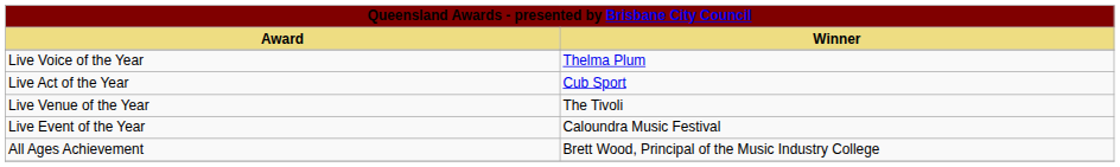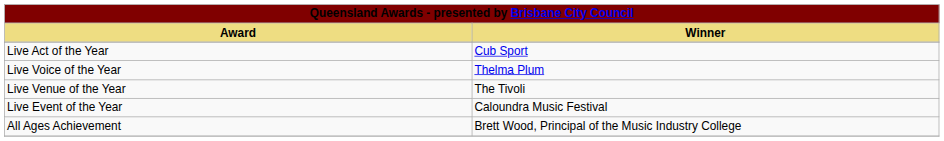rows swapped: Live Act of the Year <-> Live Voice of the Year
